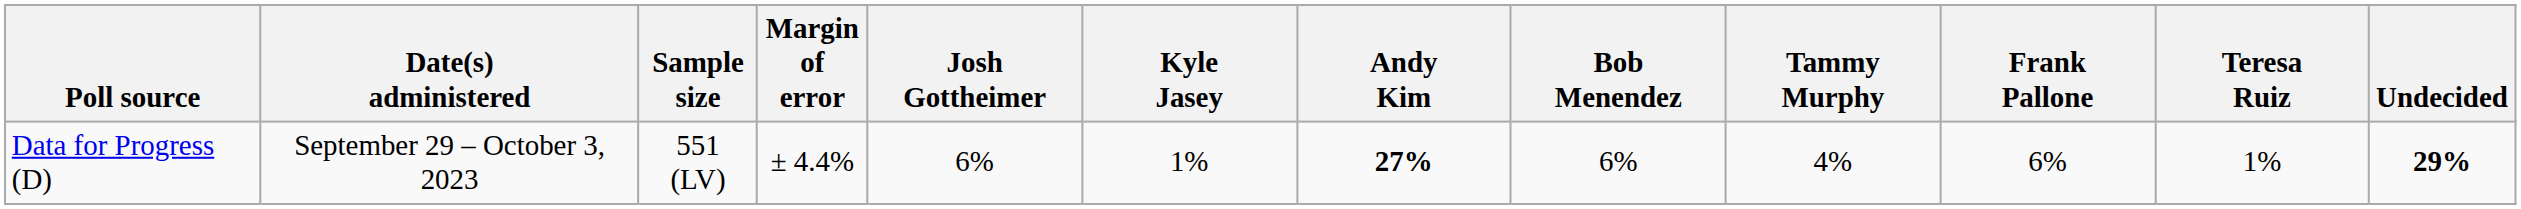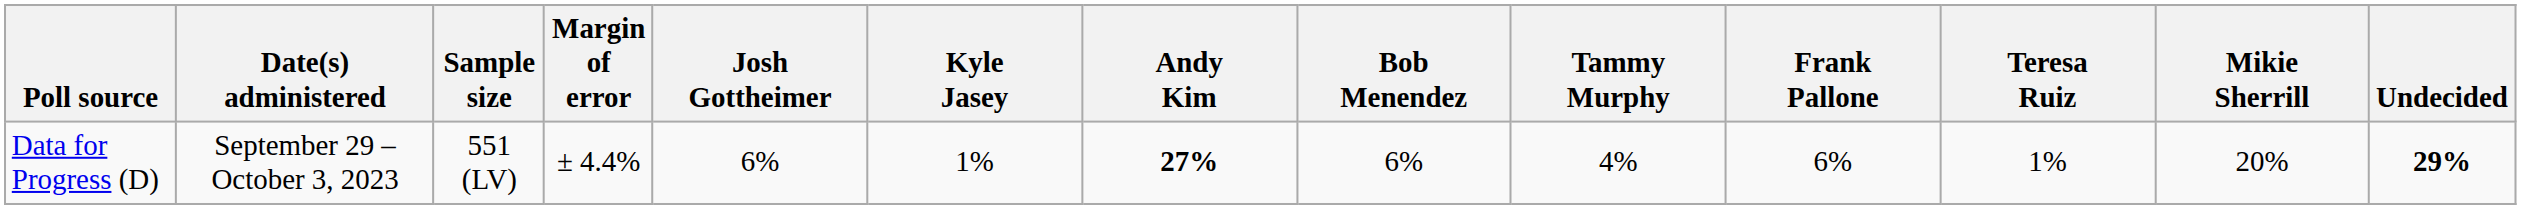+ column: Mikie Sherrill | 20%
